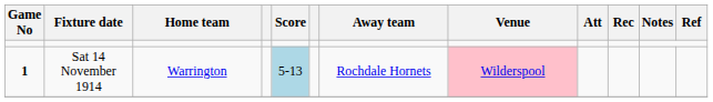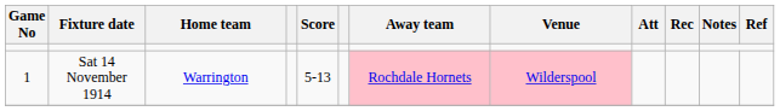Sat 14 November 1914 | Game No: bold -> normal
Sat 14 November 1914 | Score: lightblue background -> no background
Sat 14 November 1914 | Away team: no background -> pink background
